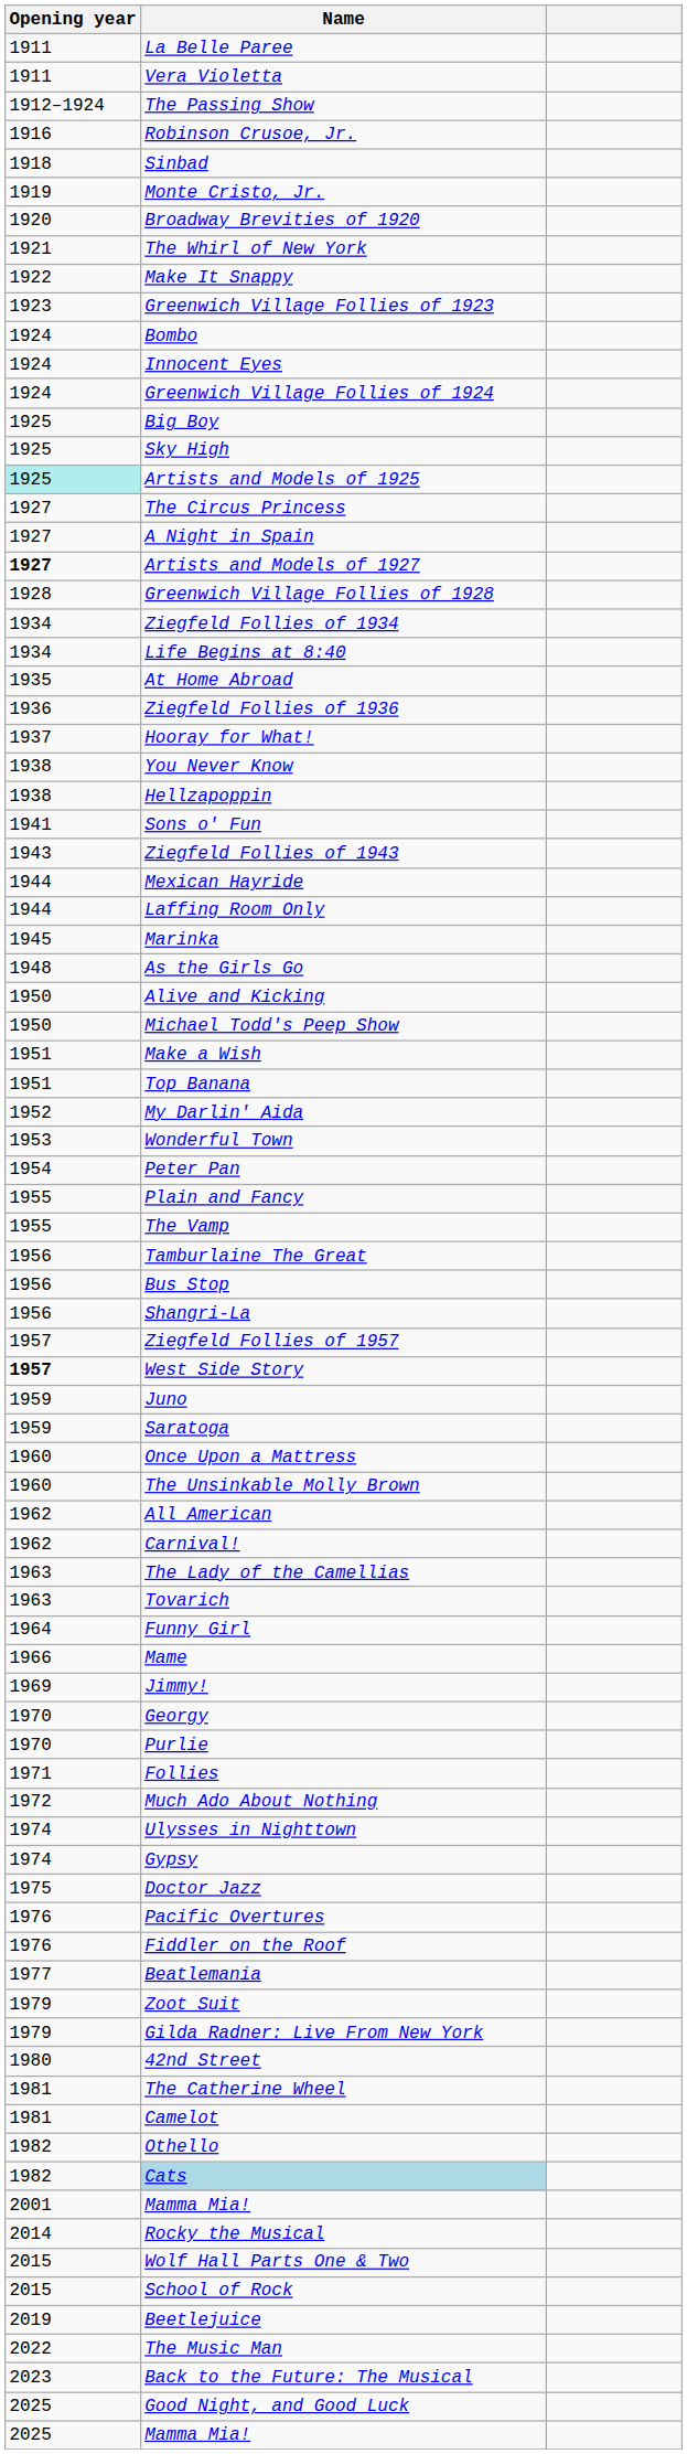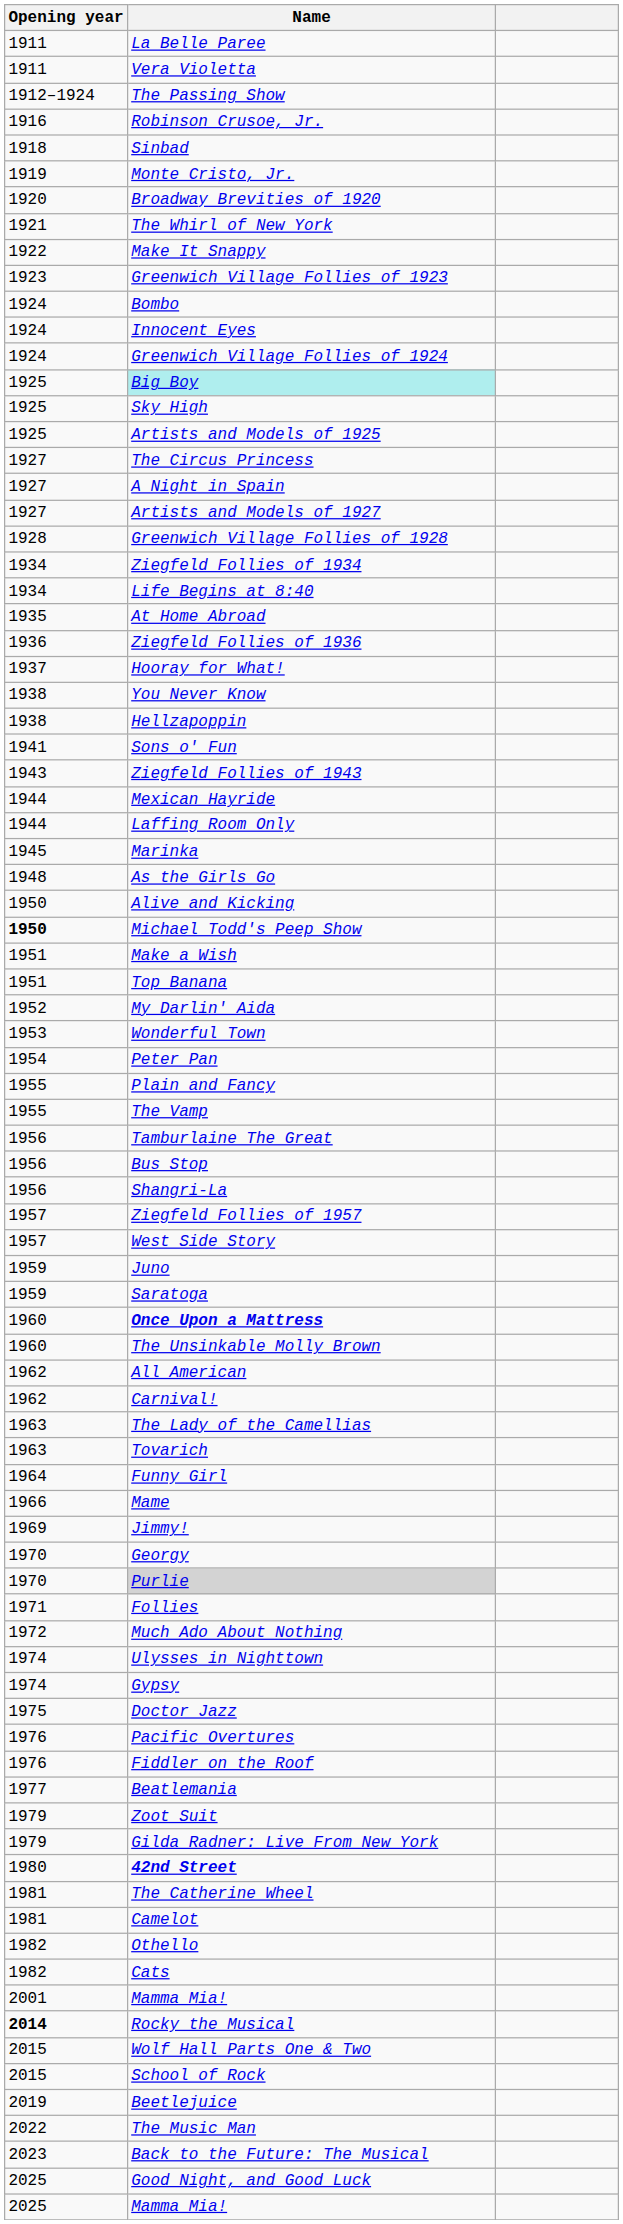Big Boy | Name: no background -> paleturquoise background
Artists and Models of 1925 | Opening year: paleturquoise background -> no background
Artists and Models of 1927 | Opening year: bold -> normal
Michael Todd's Peep Show | Opening year: normal -> bold
West Side Story | Opening year: bold -> normal
Once Upon a Mattress | Name: normal -> bold
Purlie | Name: no background -> lightgrey background
42nd Street | Name: normal -> bold
Cats | Name: lightblue background -> no background
Rocky the Musical | Opening year: normal -> bold
